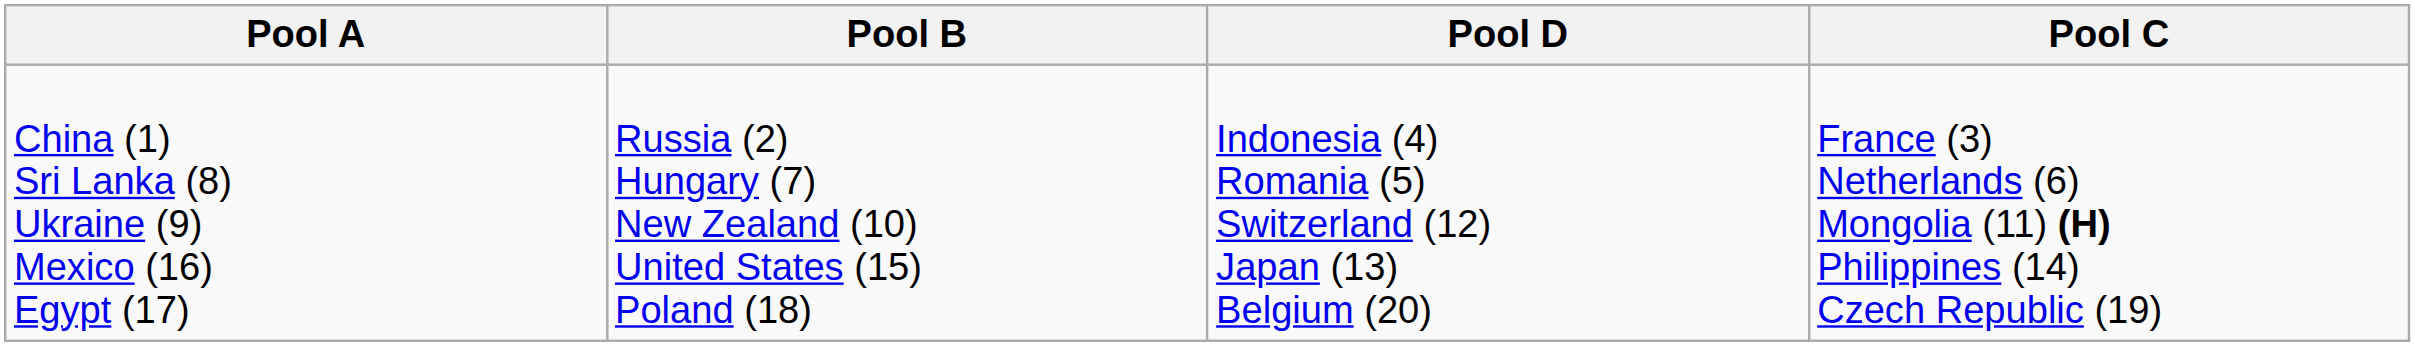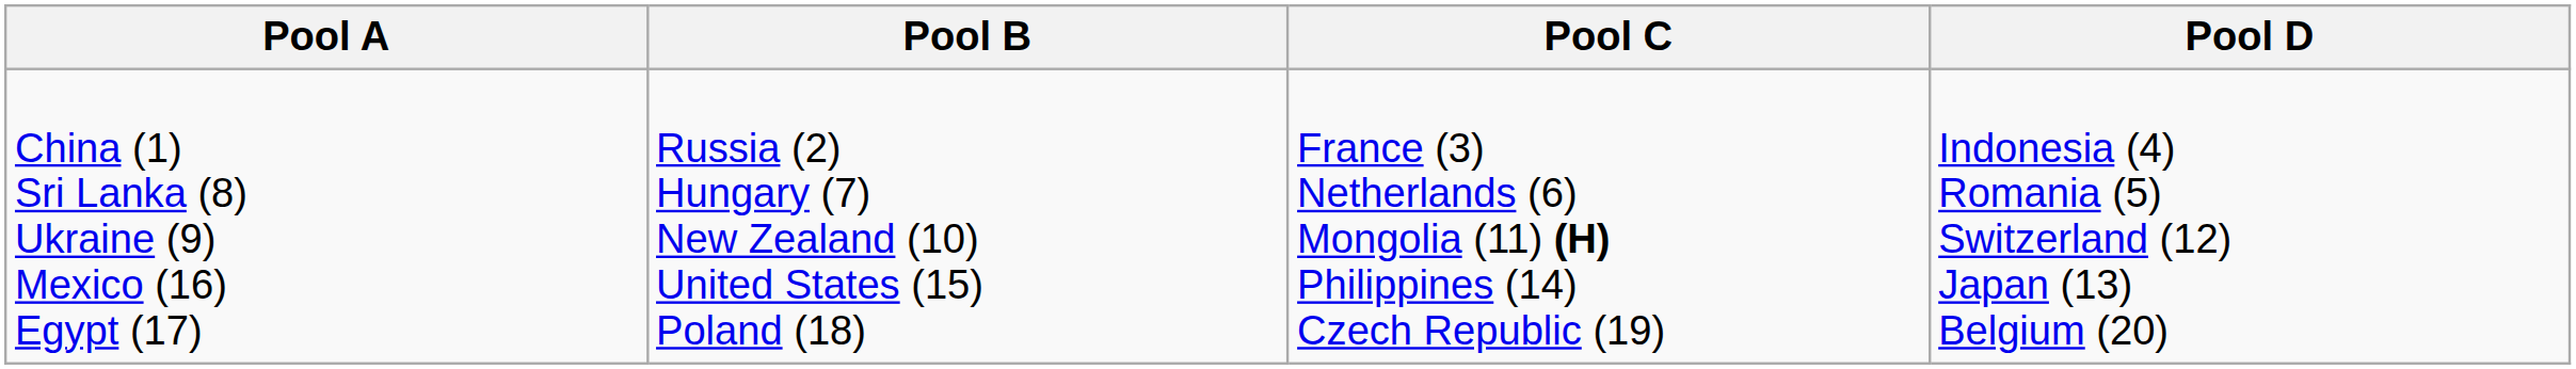columns swapped: Pool C <-> Pool D
